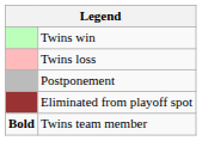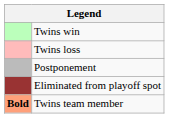Twins team member | column 1: no background -> lightsalmon background
